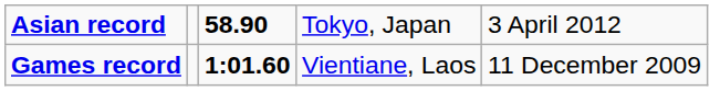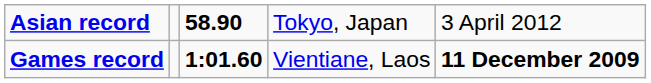Games record | column 5: normal -> bold
